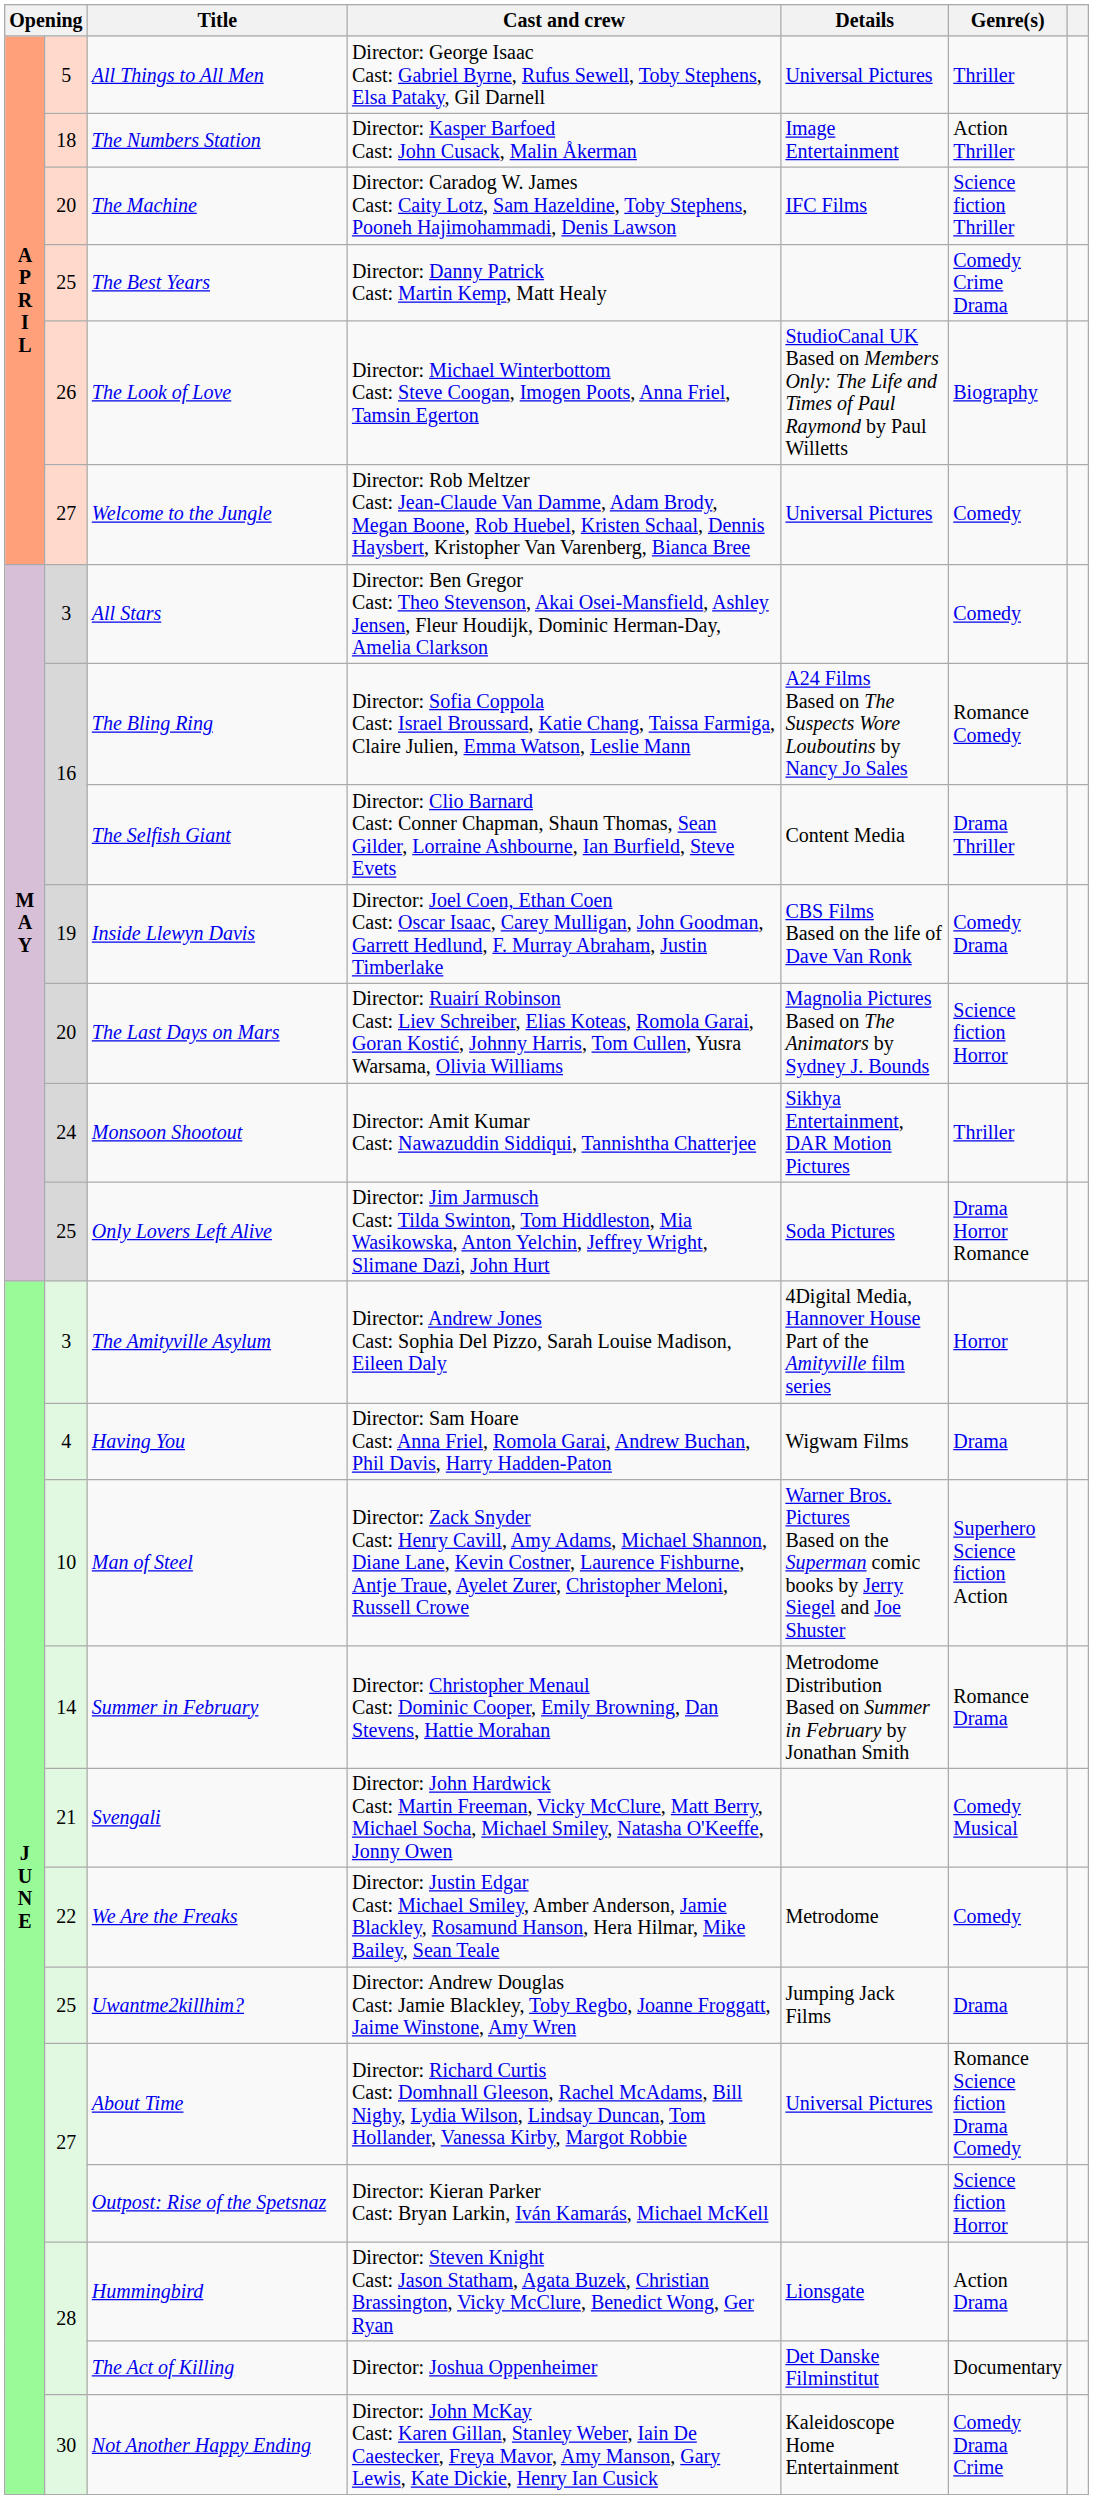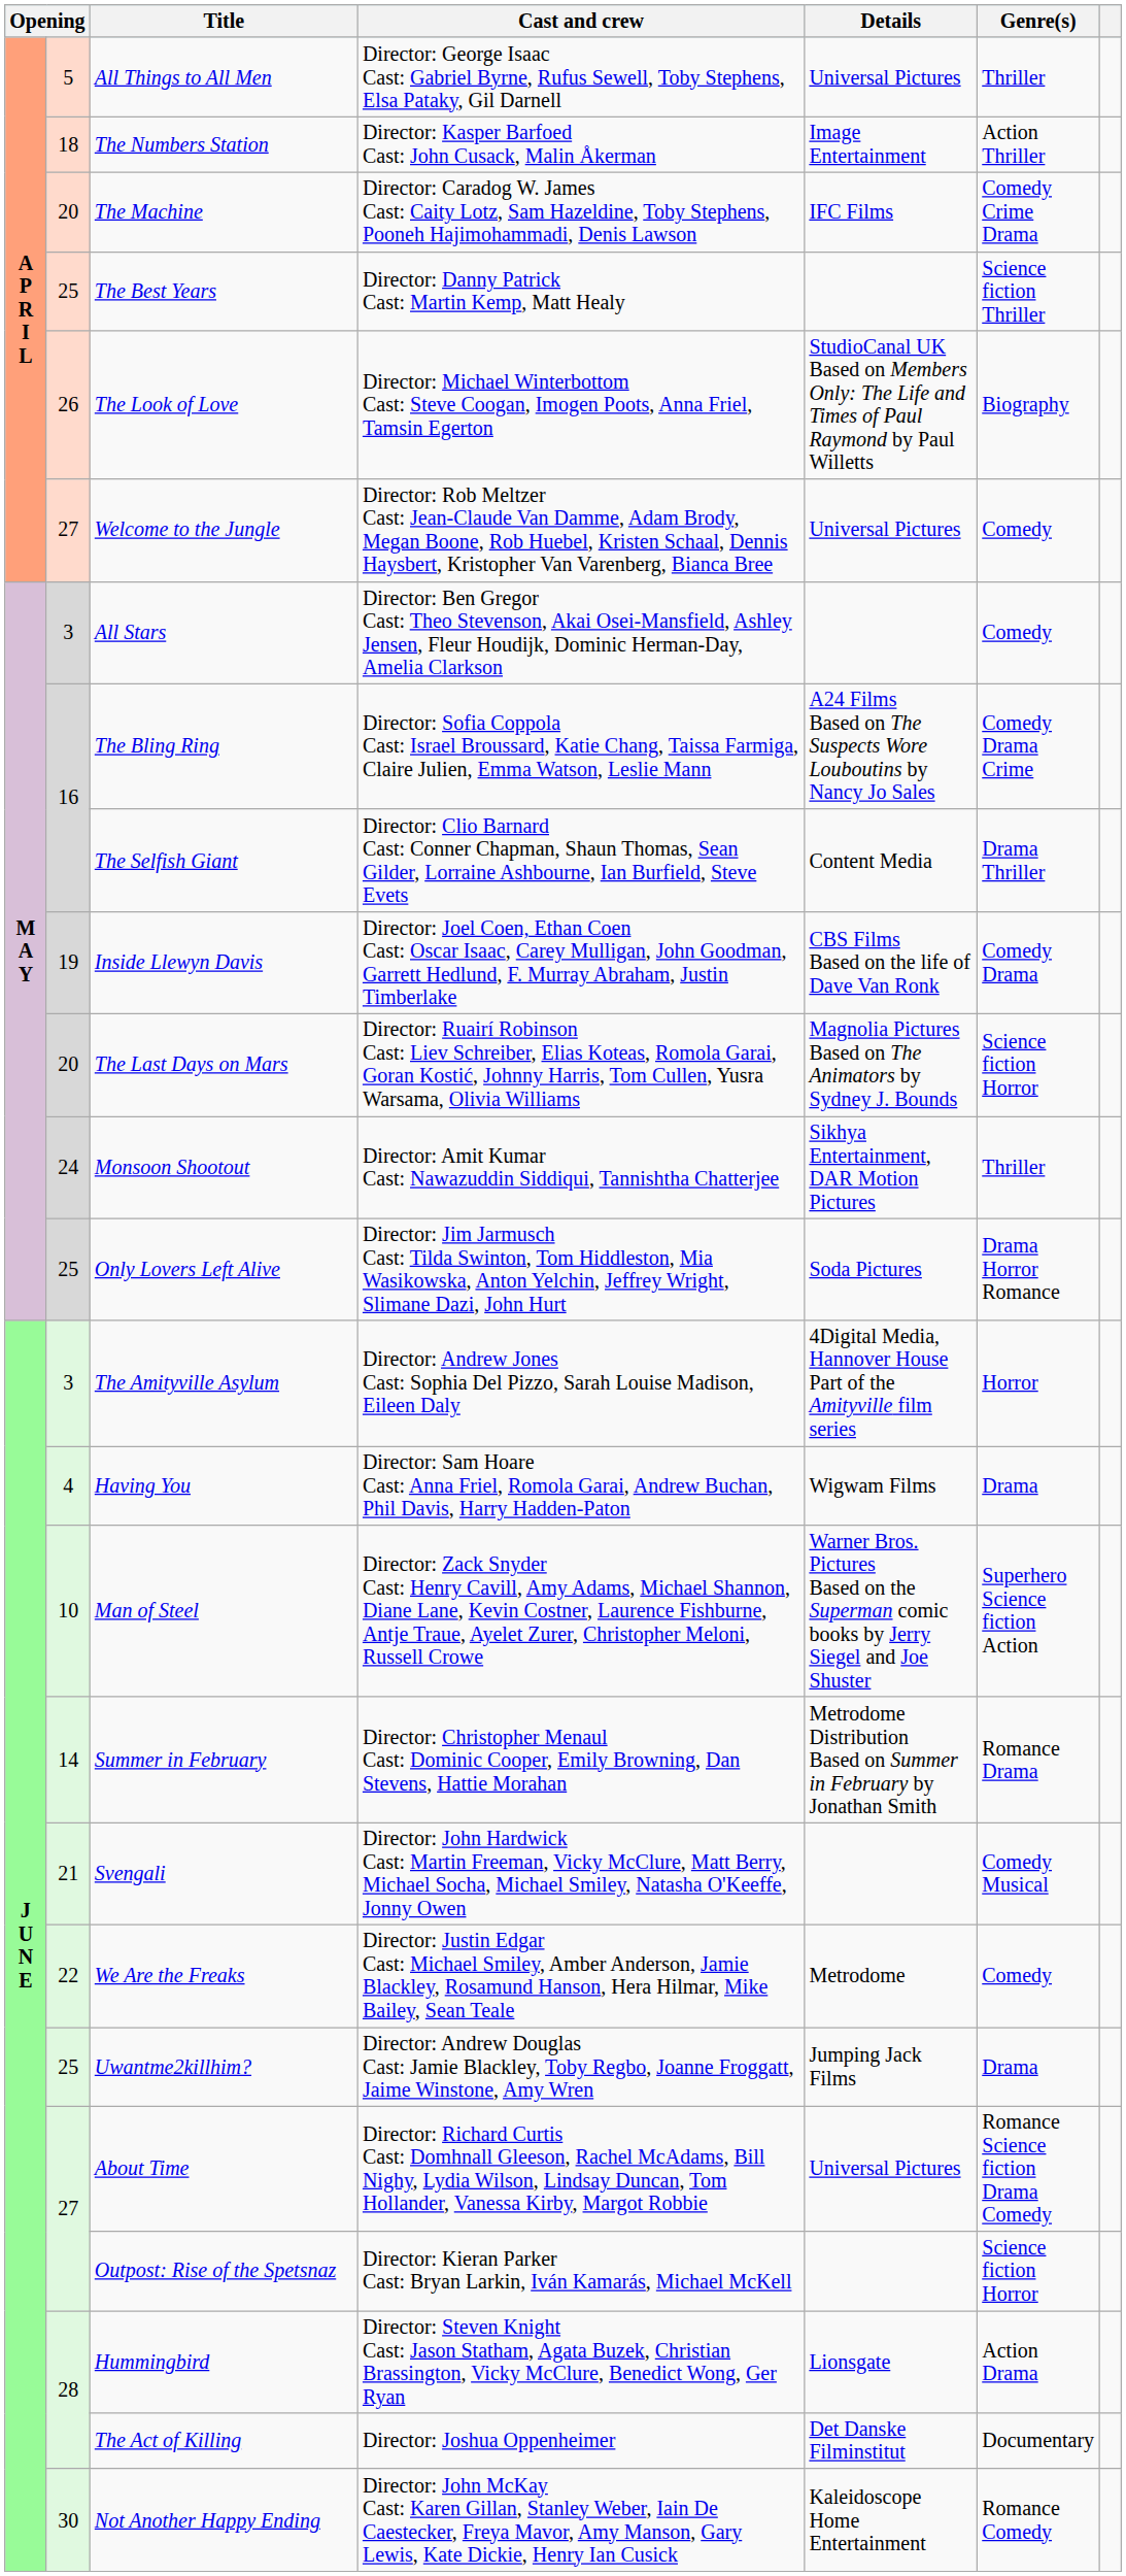The Machine | Genre(s): Science fiction Thriller -> Comedy Crime Drama
The Best Years | Genre(s): Comedy Crime Drama -> Science fiction Thriller
The Bling Ring | Genre(s): Romance Comedy -> Comedy Drama Crime
Not Another Happy Ending | Genre(s): Comedy Drama Crime -> Romance Comedy
